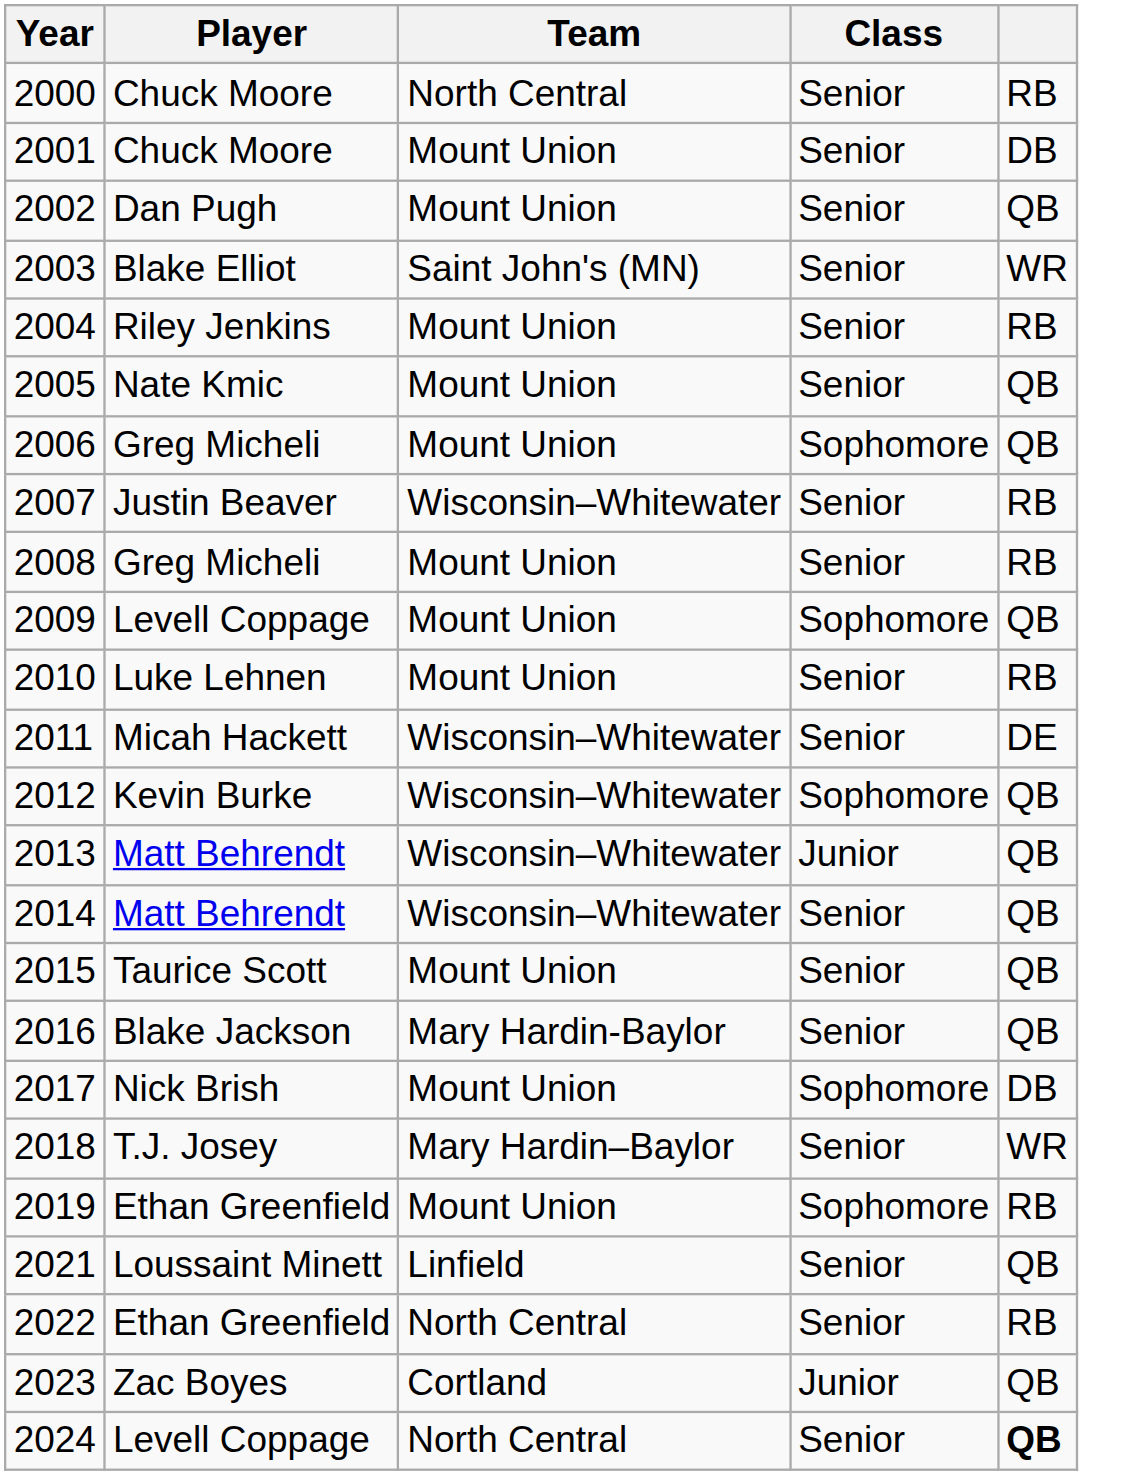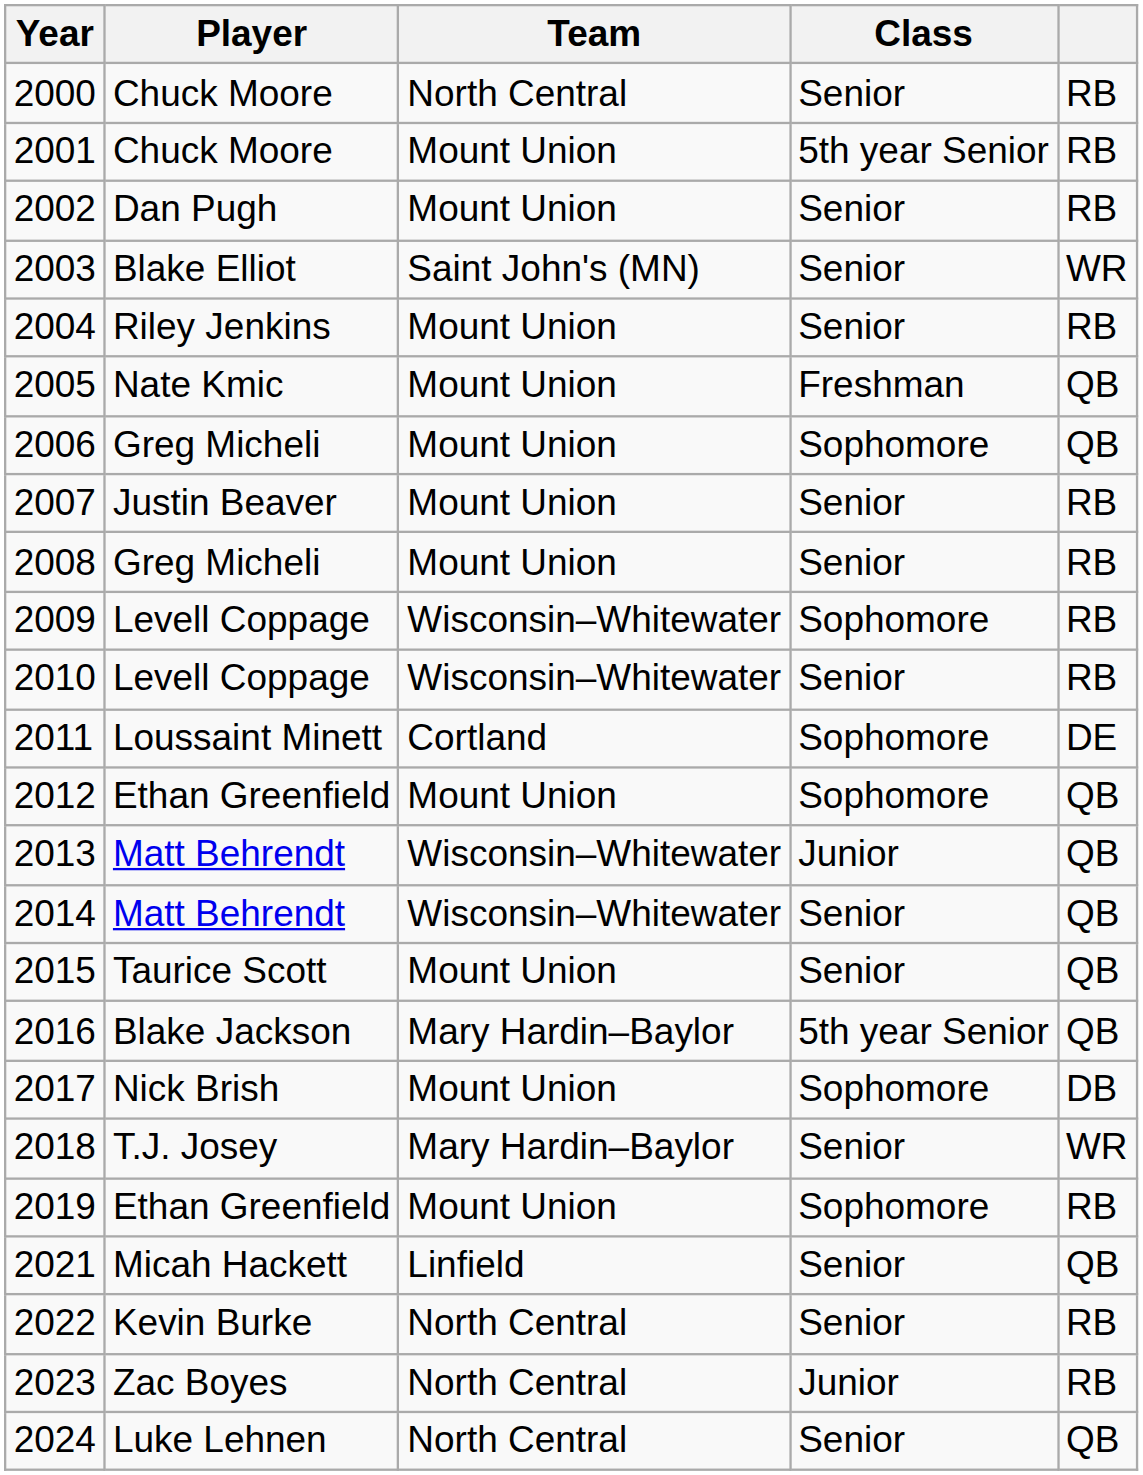2001 | Class: Senior -> 5th year Senior
2001 | column 5: DB -> RB
2002 | column 5: QB -> RB
2005 | Class: Senior -> Freshman
2007 | Team: Wisconsin–Whitewater -> Mount Union
2009 | Team: Mount Union -> Wisconsin–Whitewater
2009 | column 5: QB -> RB
2010 | Player: Luke Lehnen -> Levell Coppage
2010 | Team: Mount Union -> Wisconsin–Whitewater
2011 | Player: Micah Hackett -> Loussaint Minett
2011 | Team: Wisconsin–Whitewater -> Cortland
2011 | Class: Senior -> Sophomore
2012 | Player: Kevin Burke -> Ethan Greenfield
2012 | Team: Wisconsin–Whitewater -> Mount Union
2016 | Team: Mary Hardin-Baylor -> Mary Hardin–Baylor
2016 | Class: Senior -> 5th year Senior
2021 | Player: Loussaint Minett -> Micah Hackett
2022 | Player: Ethan Greenfield -> Kevin Burke
2023 | Team: Cortland -> North Central
2023 | column 5: QB -> RB
2024 | Player: Levell Coppage -> Luke Lehnen
2024 | column 5: bold -> normal
